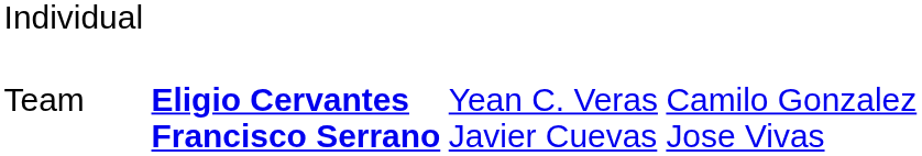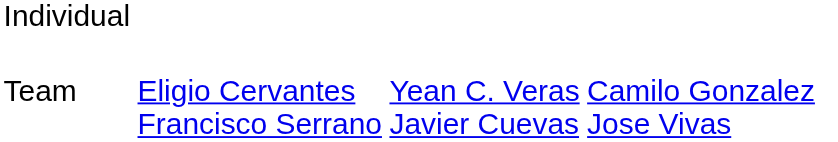Team | column 2: bold -> normal
